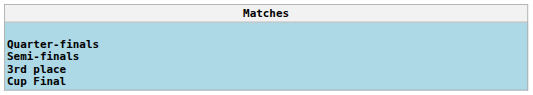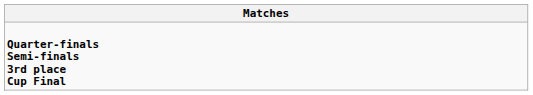row 2 | column 1: lightblue background -> no background
